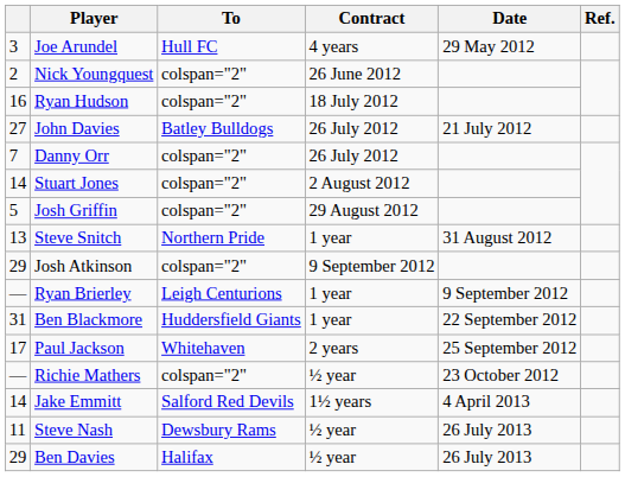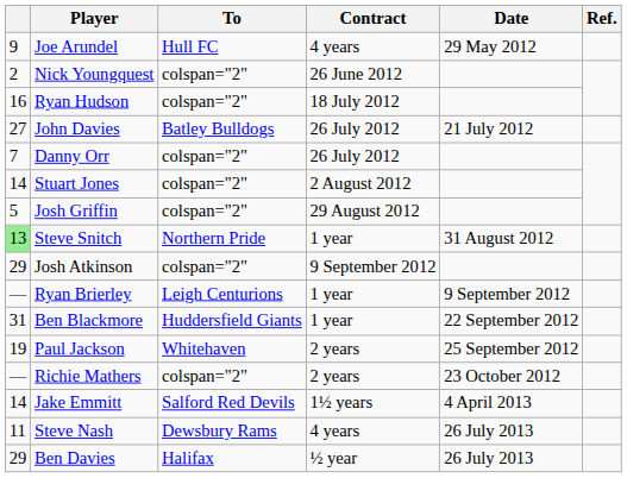Joe Arundel | column 1: 3 -> 9
Steve Snitch | column 1: no background -> lightgreen background
Paul Jackson | column 1: 17 -> 19
Richie Mathers | Contract: ½ year -> 2 years
Steve Nash | Contract: ½ year -> 4 years
